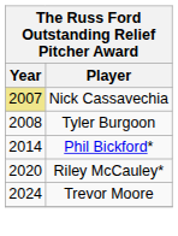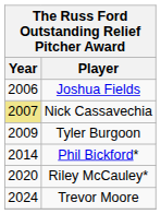+ row: 2006 | Joshua Fields
Tyler Burgoon | Year: 2008 -> 2009
